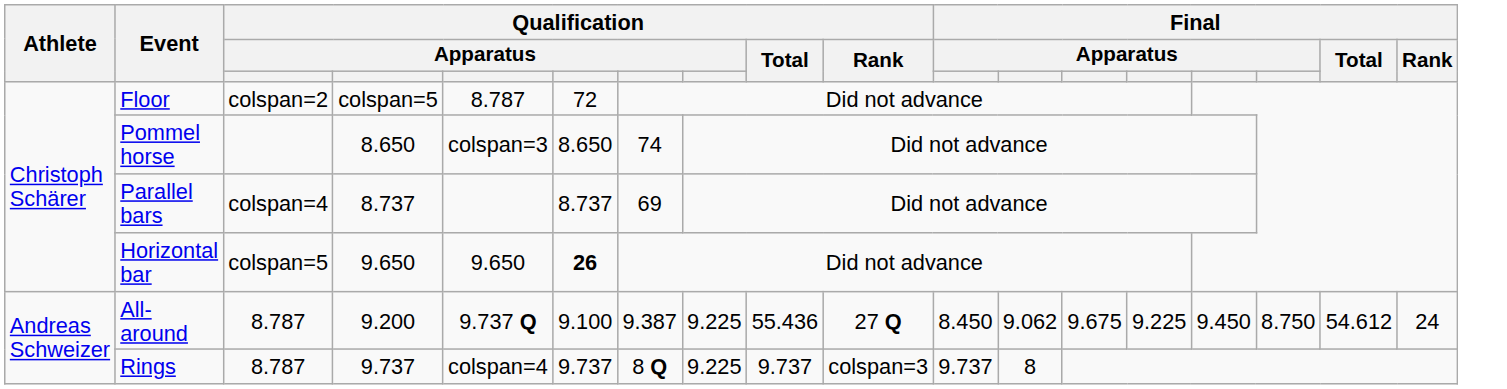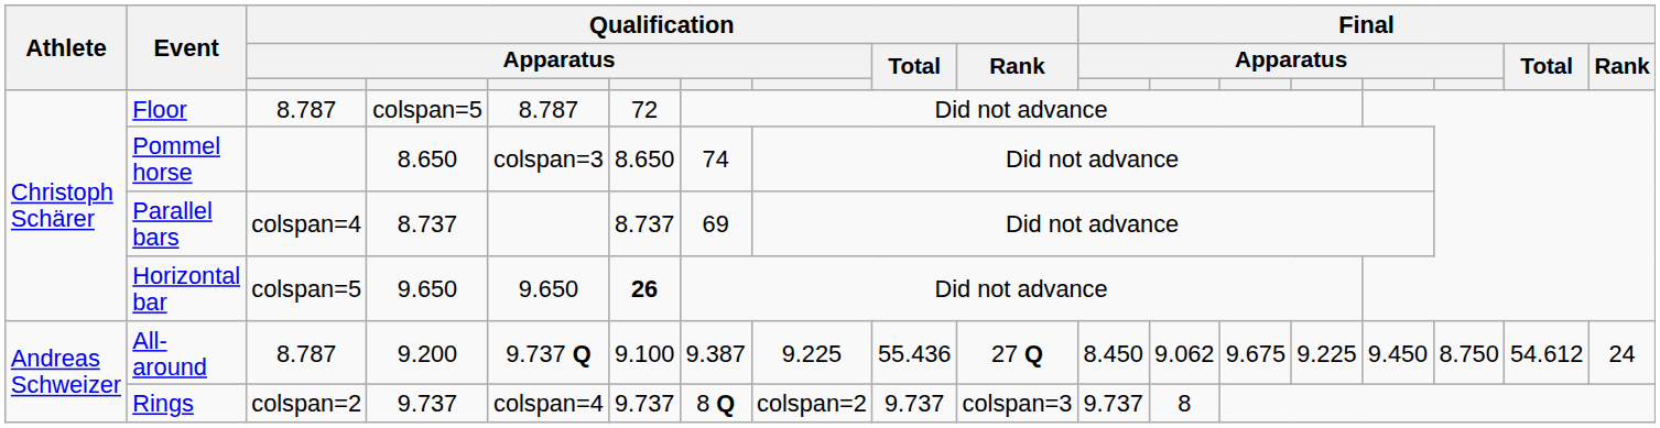Floor | column 3: colspan=2 -> 8.787
Rings | column 3: 8.787 -> colspan=2
Rings | column 8: 9.225 -> colspan=2
